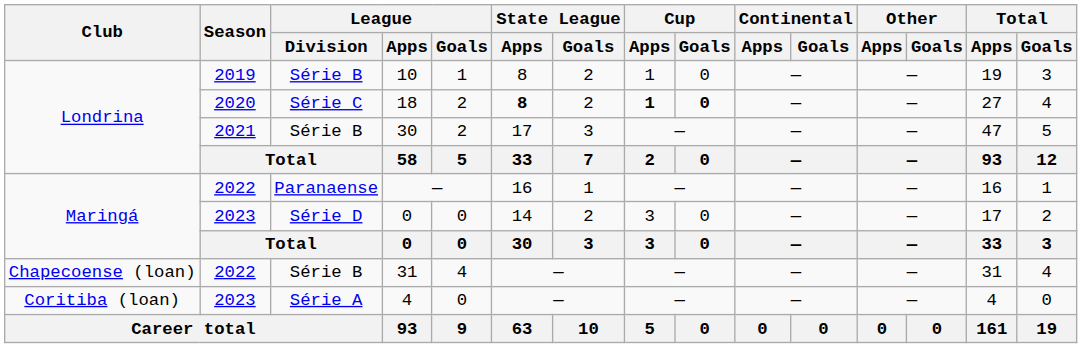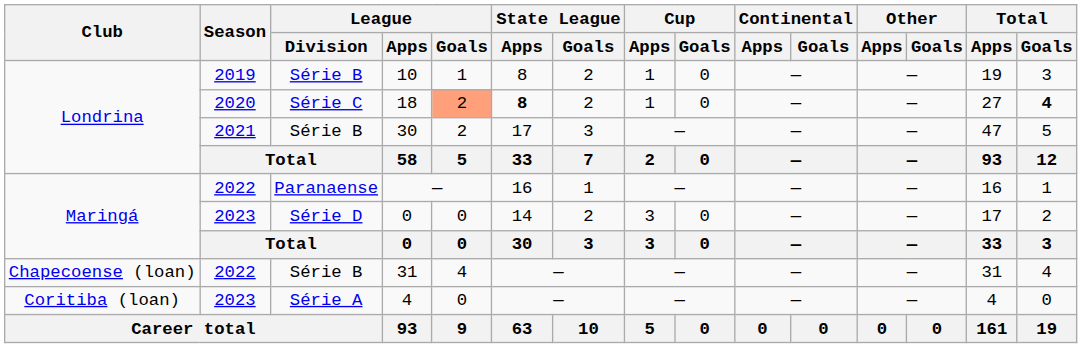18 | League / Goals: no background -> lightsalmon background
18 | Cup / Apps: bold -> normal
18 | Cup / Goals: bold -> normal
18 | Total / Goals: normal -> bold
